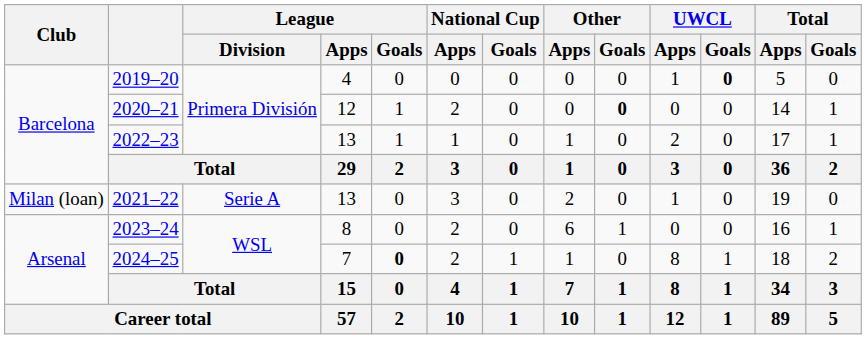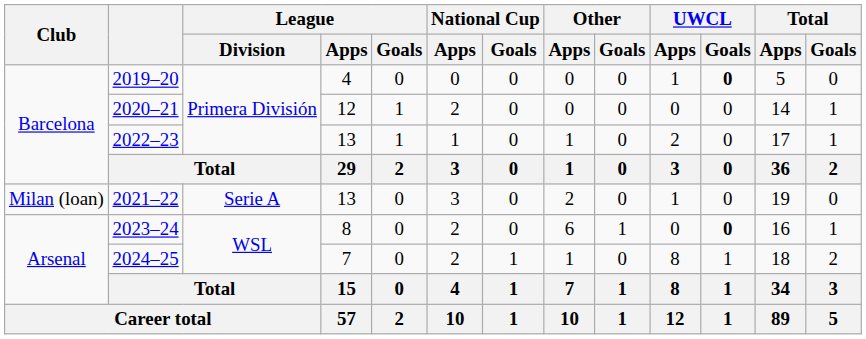2020–21 | Other / Goals: bold -> normal
2023–24 | UWCL / Goals: normal -> bold
2024–25 | League / Goals: bold -> normal
